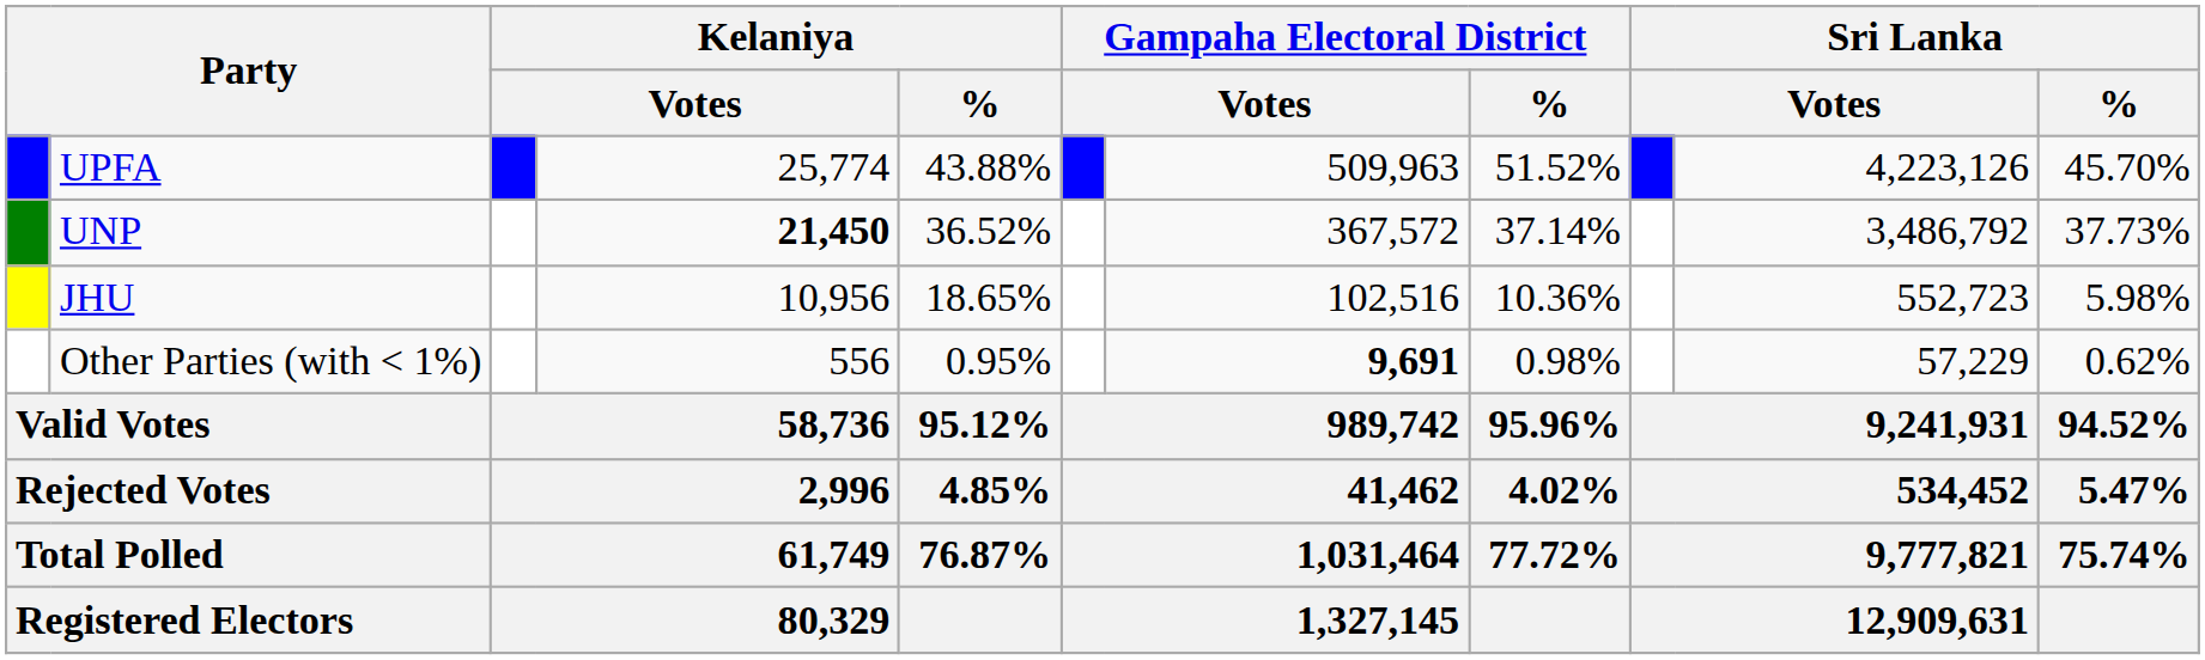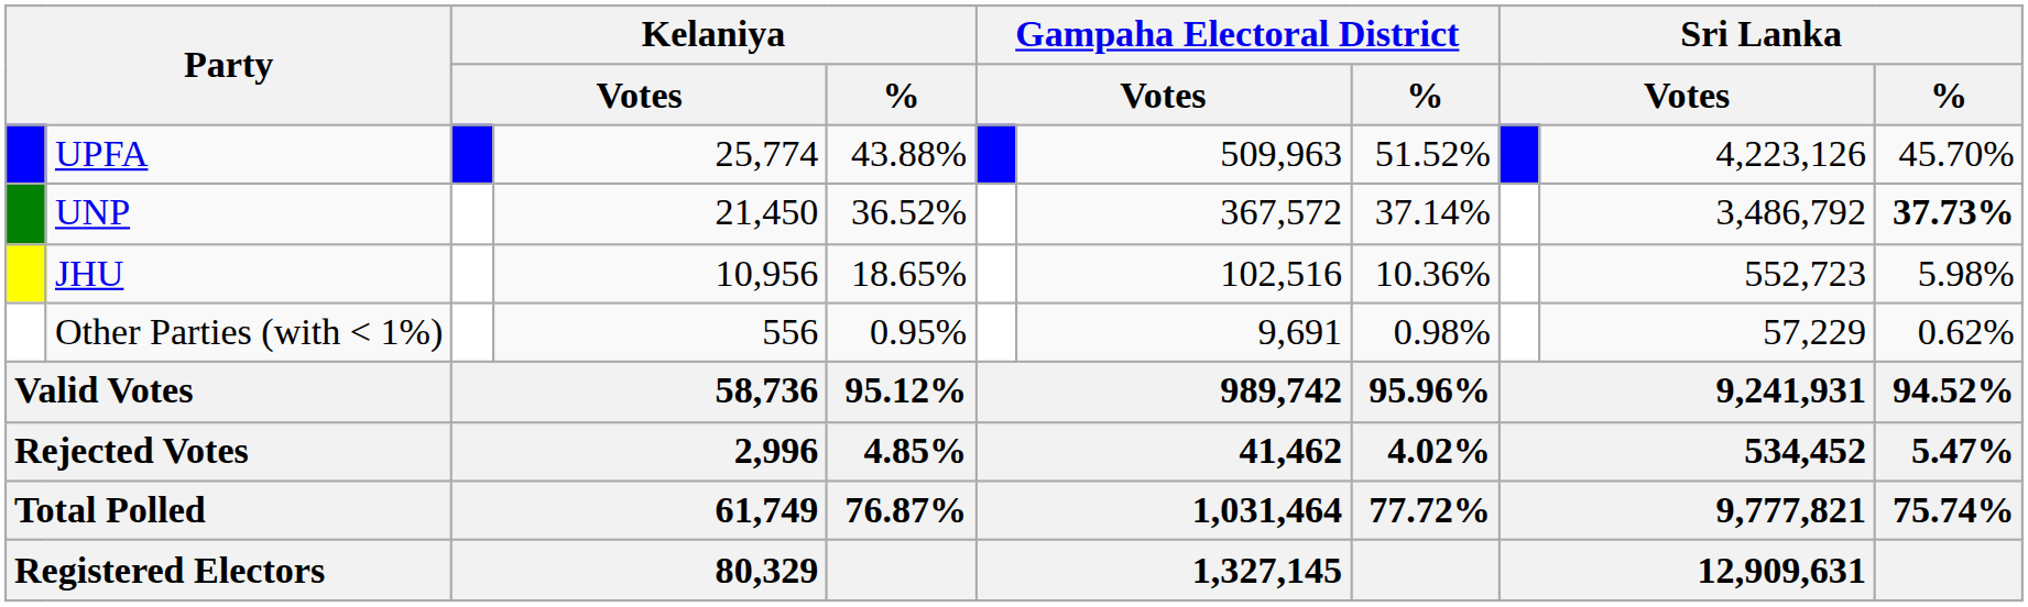UNP | column 4: bold -> normal
UNP | Sri Lanka / %: normal -> bold
Other Parties (with < 1%) | column 7: bold -> normal
